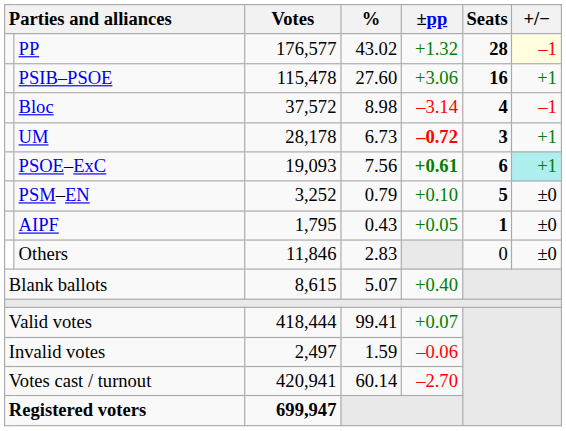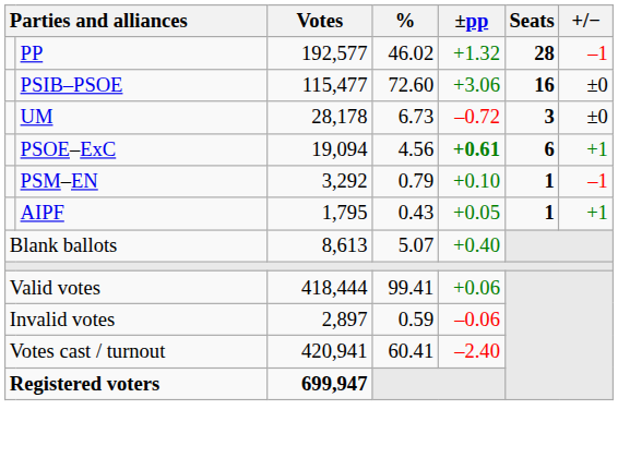PP | Votes: 176,577 -> 192,577
PP | %: 43.02 -> 46.02
PP | +/−: lightyellow background -> no background
PSIB–PSOE | Votes: 115,478 -> 115,477
PSIB–PSOE | %: 27.60 -> 72.60
PSIB–PSOE | +/−: +1 -> ±0
- row: Bloc | 37,572 | 8.98 | –3.14 | 4 | –1
UM | ±pp: bold -> normal
UM | +/−: +1 -> ±0
PSOE–ExC | Votes: 19,093 -> 19,094
PSOE–ExC | %: 7.56 -> 4.56
PSOE–ExC | +/−: paleturquoise background -> no background
PSM–EN | Votes: 3,252 -> 3,292
PSM–EN | Seats: 5 -> 1
PSM–EN | +/−: ±0 -> –1
AIPF | +/−: ±0 -> +1
- row: Others | 11,846 | 2.83 | 0 | ±0
Blank ballots | Votes: 8,615 -> 8,613
Valid votes | ±pp: +0.07 -> +0.06
Invalid votes | Votes: 2,497 -> 2,897
Invalid votes | %: 1.59 -> 0.59
Votes cast / turnout | %: 60.14 -> 60.41
Votes cast / turnout | ±pp: –2.70 -> –2.40
